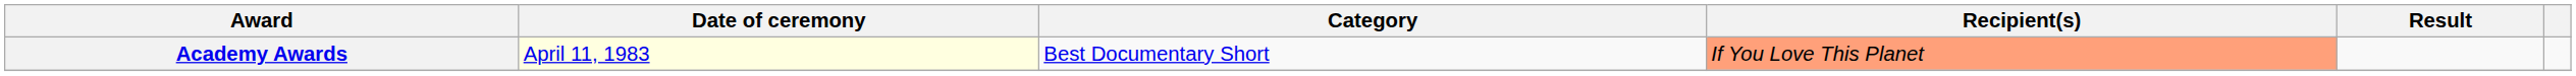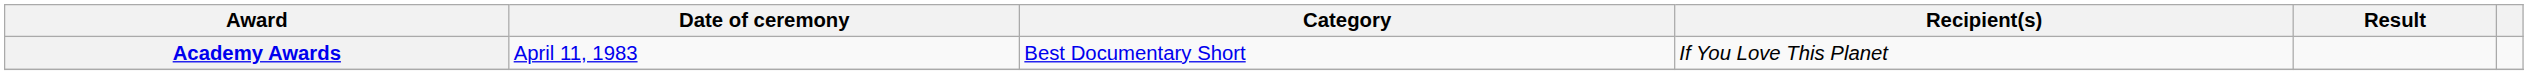Academy Awards | Date of ceremony: lightyellow background -> no background
Academy Awards | Recipient(s): lightsalmon background -> no background
